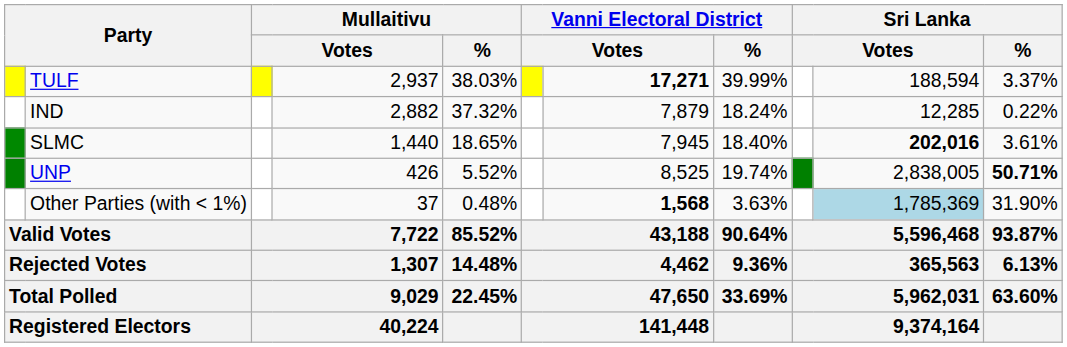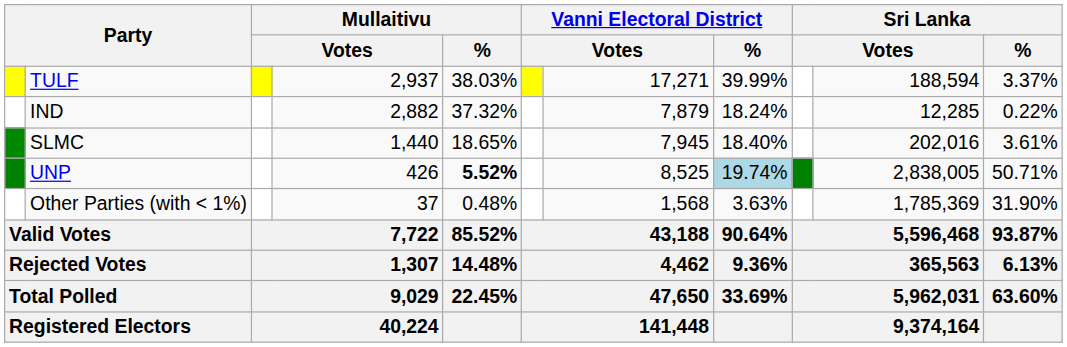TULF | column 7: bold -> normal
SLMC | column 10: bold -> normal
UNP | Mullaitivu / %: normal -> bold
UNP | Vanni Electoral District / %: no background -> lightblue background
UNP | Sri Lanka / %: bold -> normal
Other Parties (with < 1%) | column 7: bold -> normal
Other Parties (with < 1%) | column 10: lightblue background -> no background
